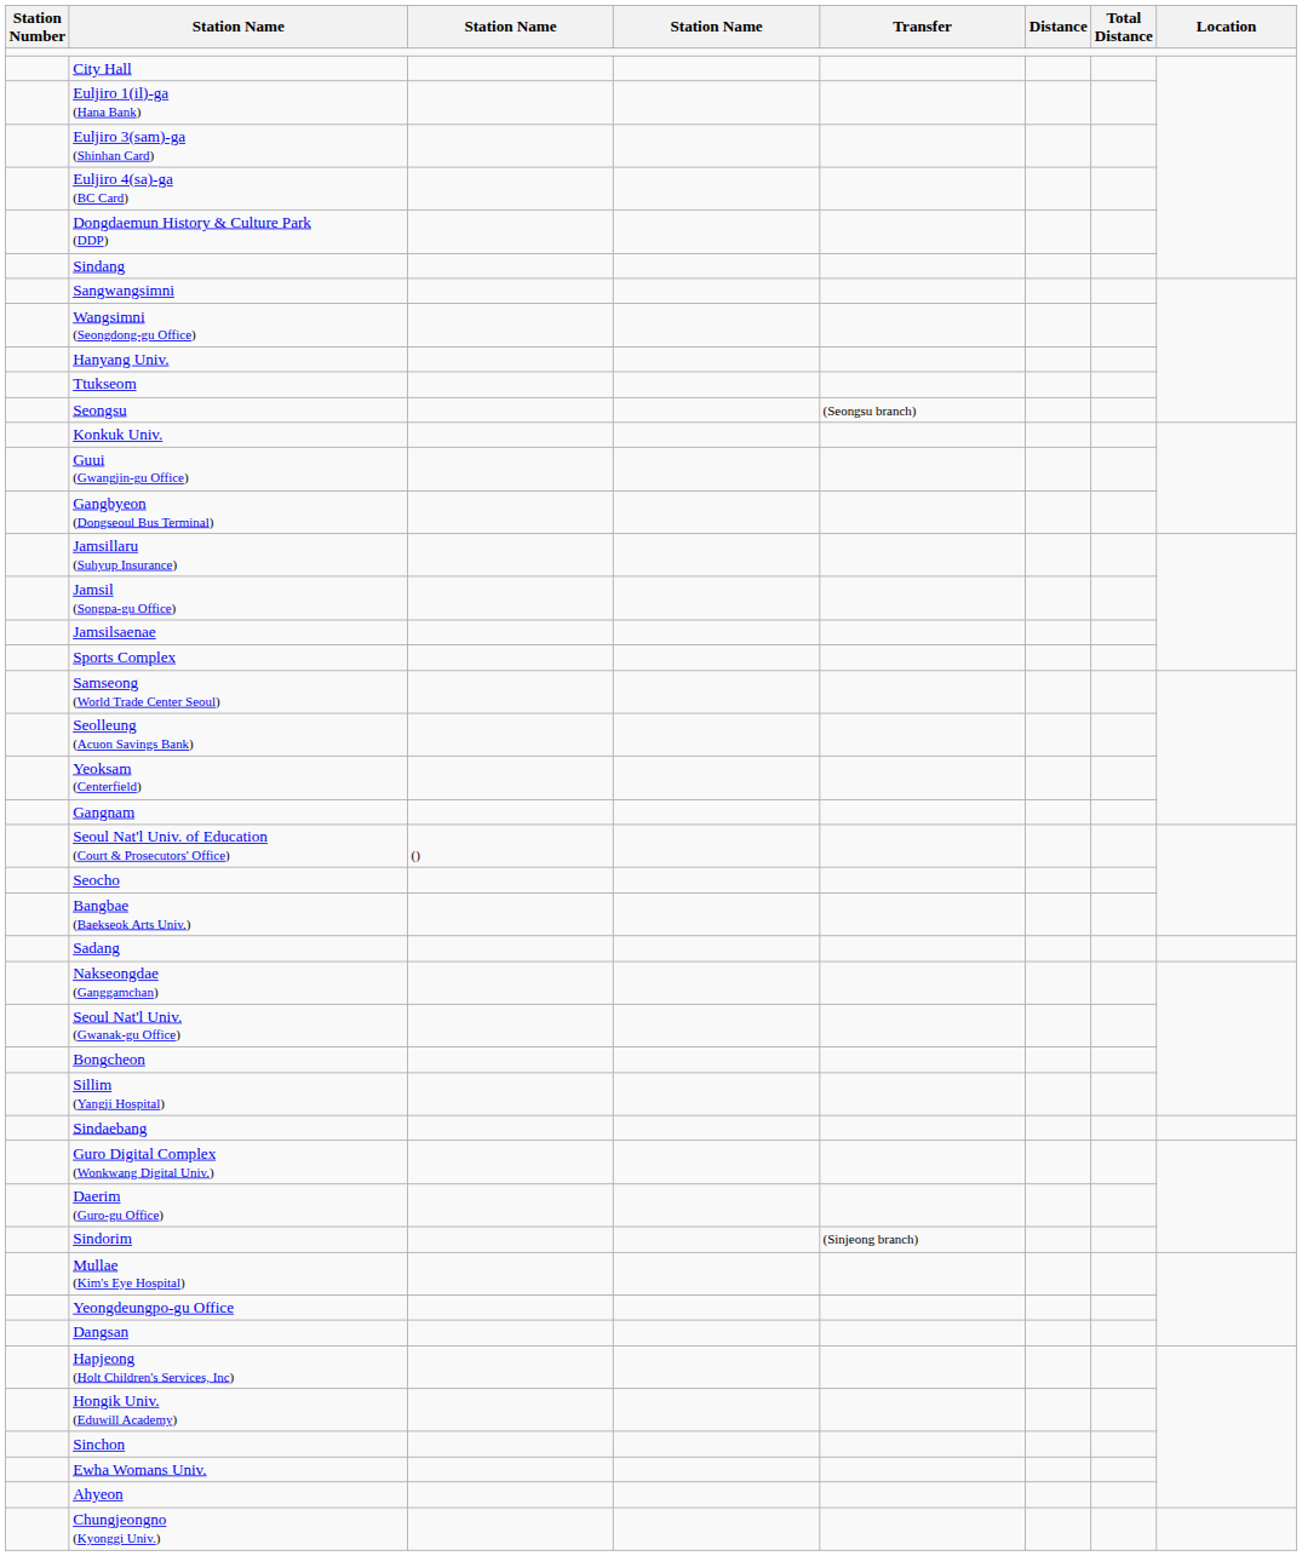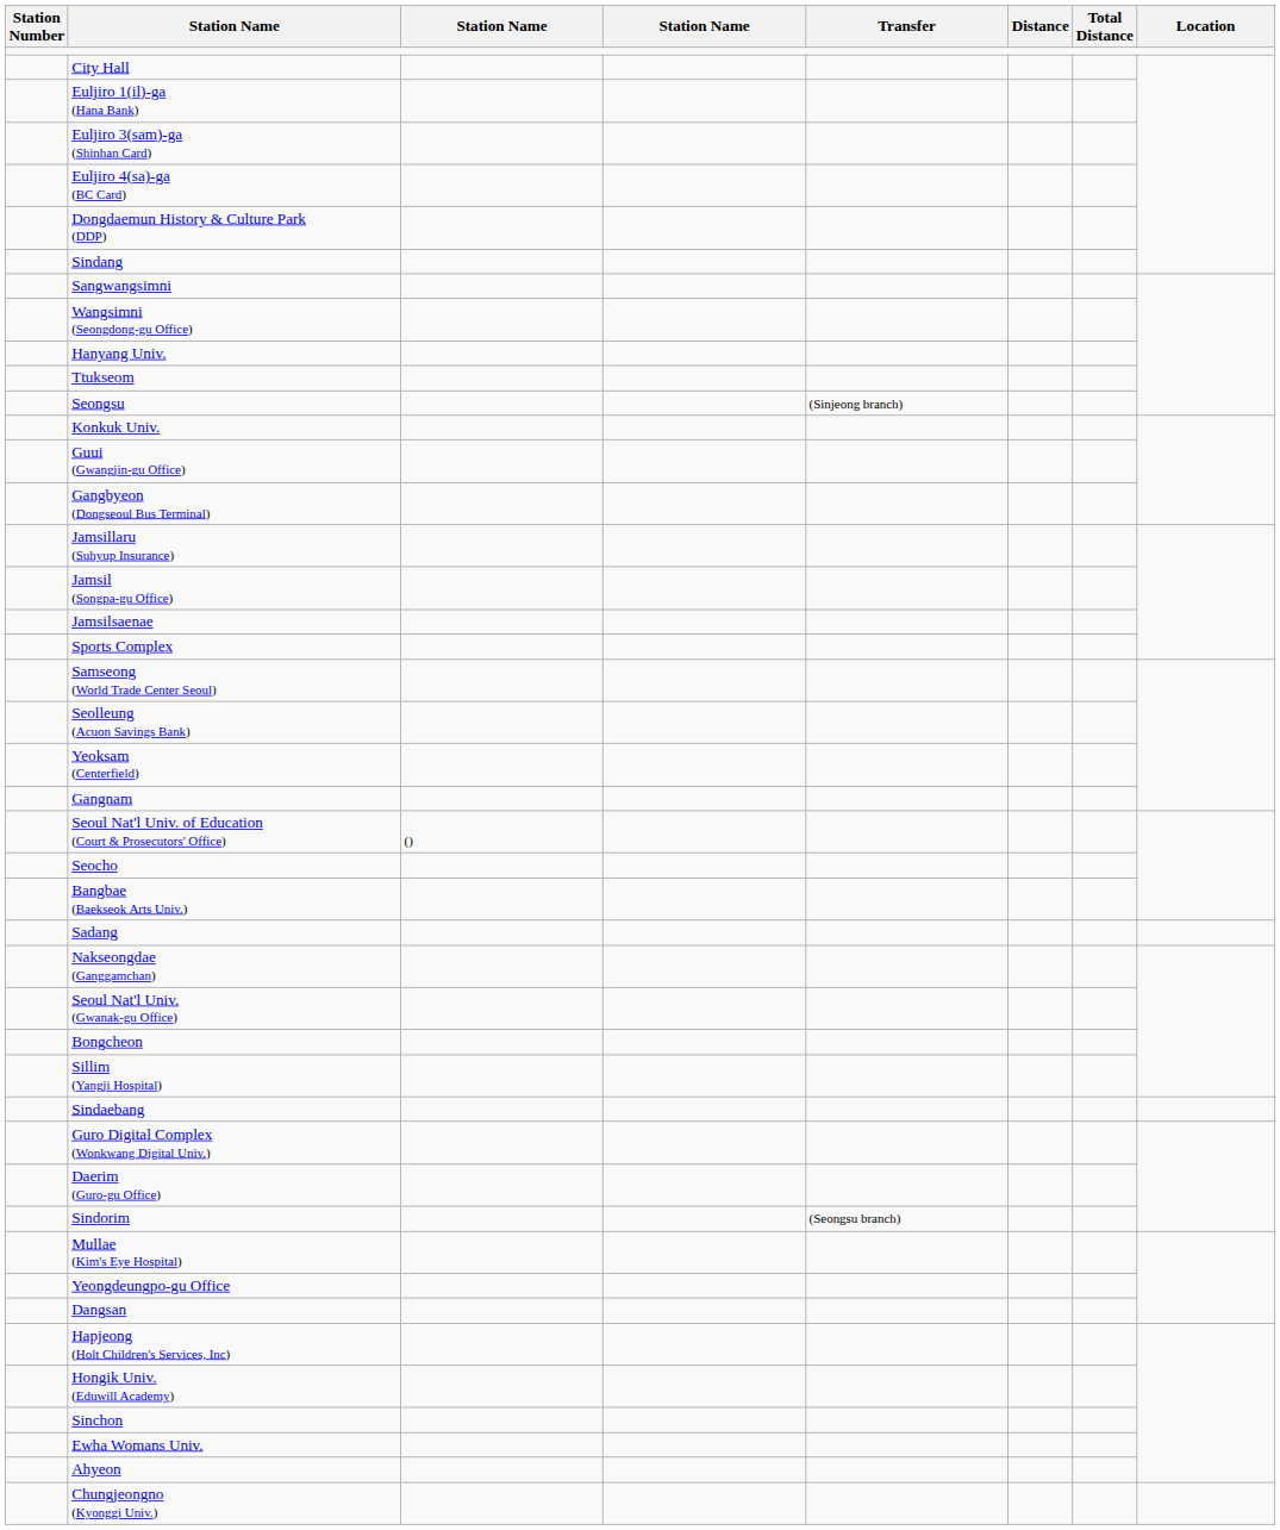Seongsu | Transfer: (Seongsu branch) -> (Sinjeong branch)
Sindorim | Transfer: (Sinjeong branch) -> (Seongsu branch)
